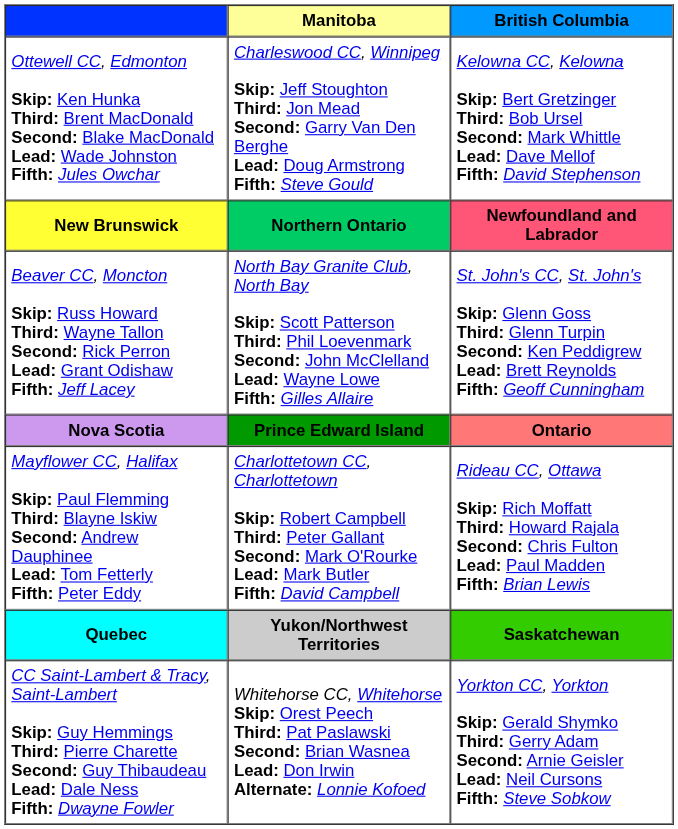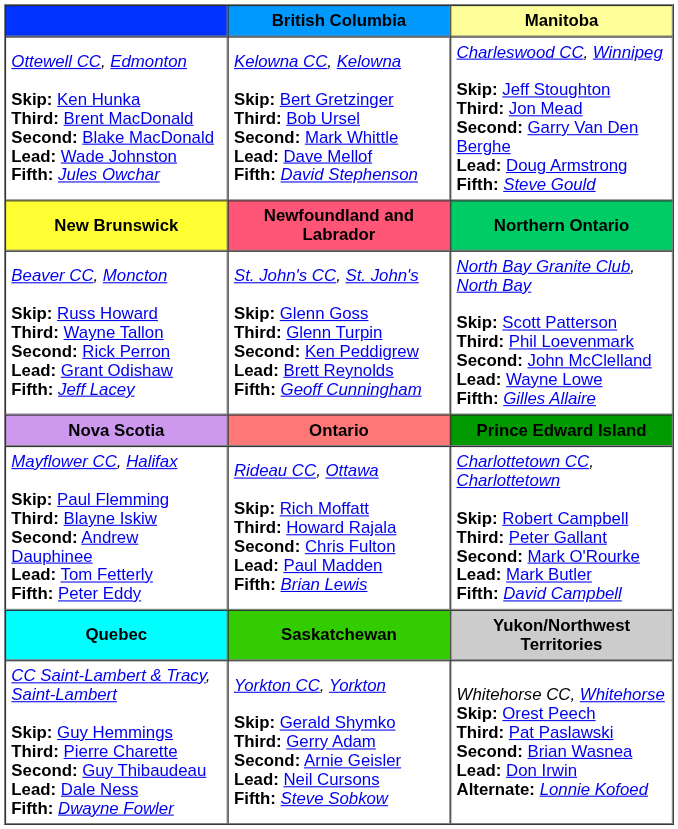columns swapped: British Columbia <-> Manitoba
